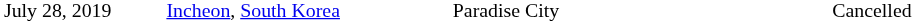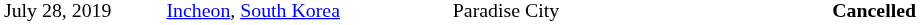July 28, 2019 | column 4: normal -> bold
